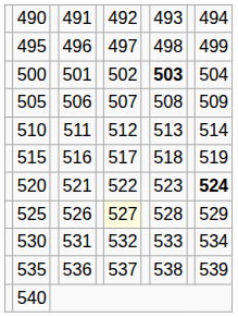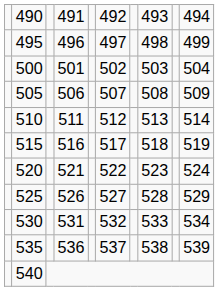500 | column 8: bold -> normal
520 | column 10: bold -> normal
525 | column 6: lightyellow background -> no background
